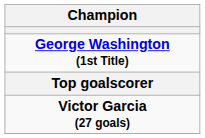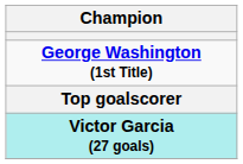row 5 | column 1: no background -> paleturquoise background
